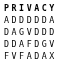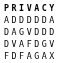row 4 | R: D -> V
row 5 | R: V -> D
row 5 | A: D -> G
